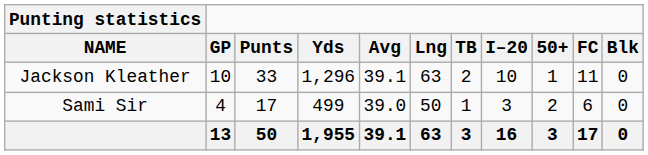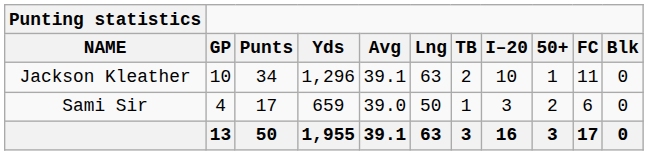Jackson Kleather | Punts: 33 -> 34
Sami Sir | Yds: 499 -> 659
